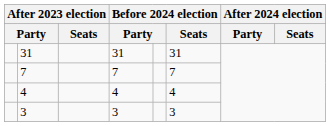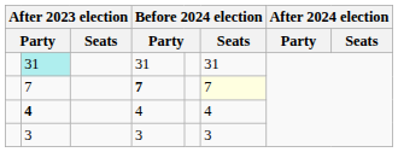row 3 | column 2: no background -> paleturquoise background
row 4 | column 4: normal -> bold
row 4 | Before 2024 election / Seats: no background -> lightyellow background
row 5 | column 2: normal -> bold
